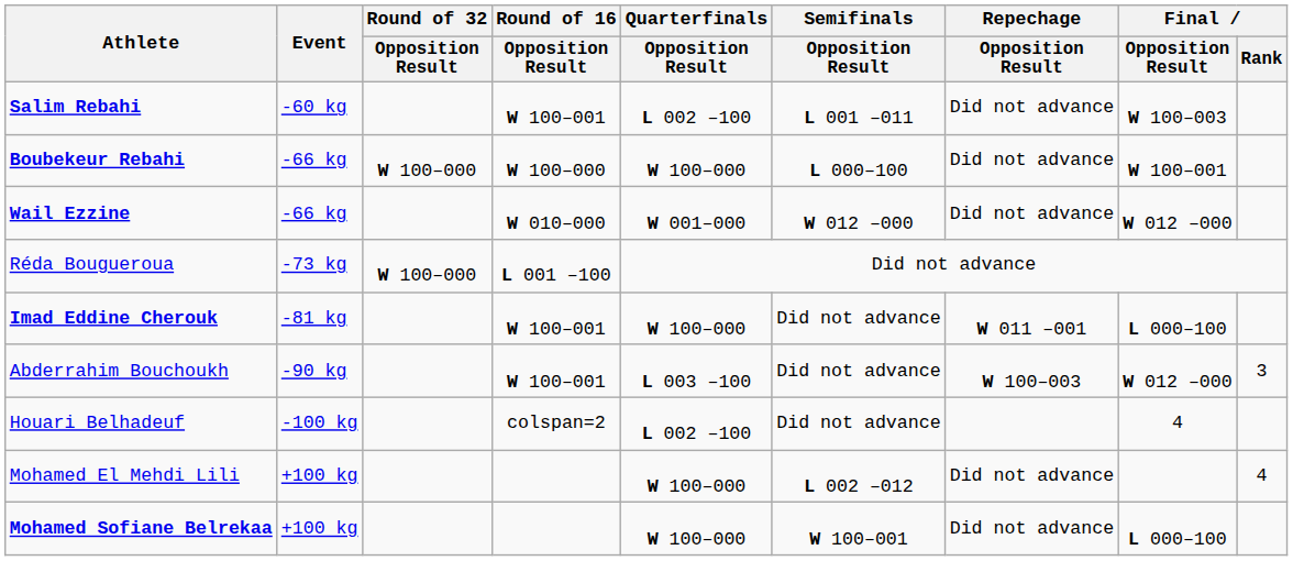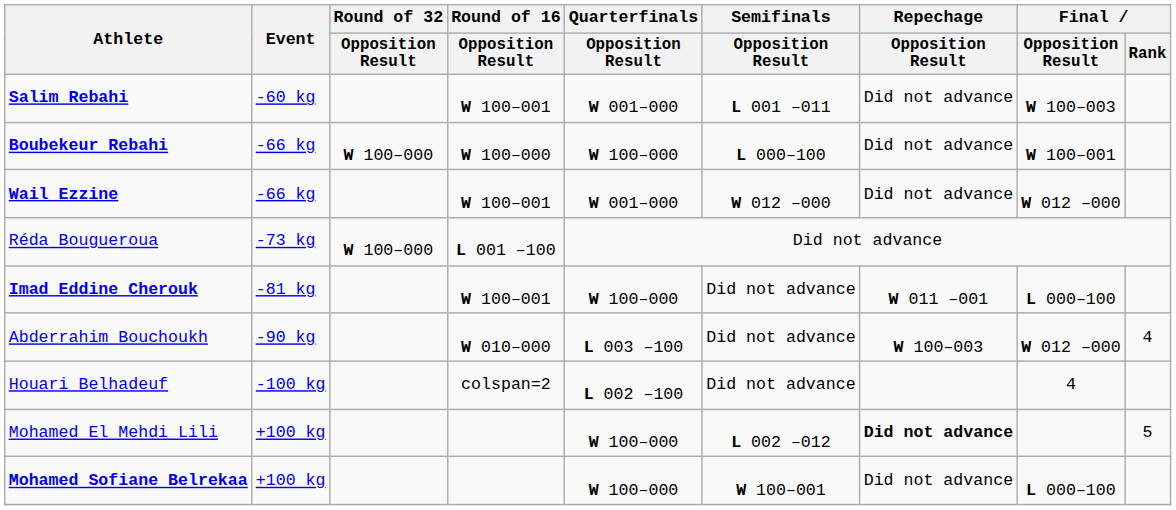Salim Rebahi | Quarterfinals / Opposition Result: L 002 –100 -> W 001–000
Wail Ezzine | Round of 16 / Opposition Result: W 010–000 -> W 100–001
Abderrahim Bouchoukh | Round of 16 / Opposition Result: W 100–001 -> W 010–000
Abderrahim Bouchoukh | Final / Rank: 3 -> 4
Mohamed El Mehdi Lili | Repechage / Opposition Result: normal -> bold
Mohamed El Mehdi Lili | Final / Rank: 4 -> 5
